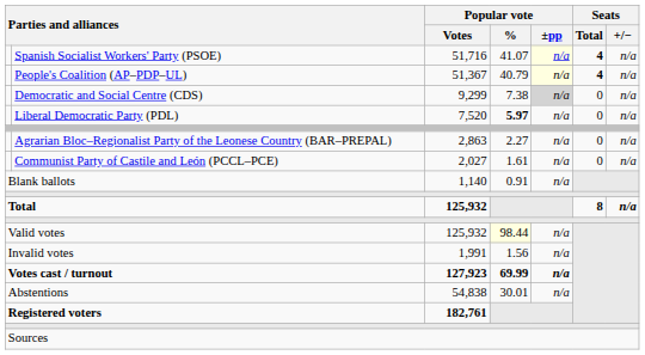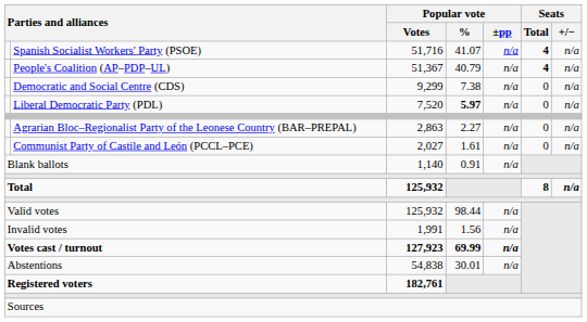Spanish Socialist Workers' Party (PSOE) | Popular vote / ±pp: lightyellow background -> no background
People's Coalition (AP–PDP–UL) | Popular vote / ±pp: lightyellow background -> no background
Democratic and Social Centre (CDS) | Popular vote / ±pp: lightgrey background -> no background
Valid votes | Popular vote / %: lightyellow background -> no background
